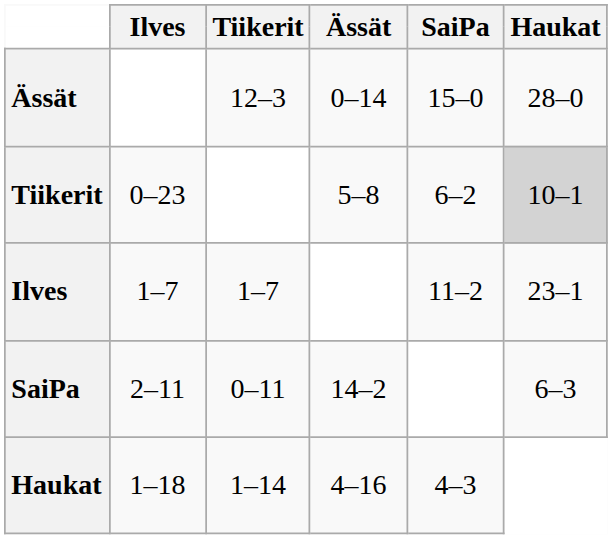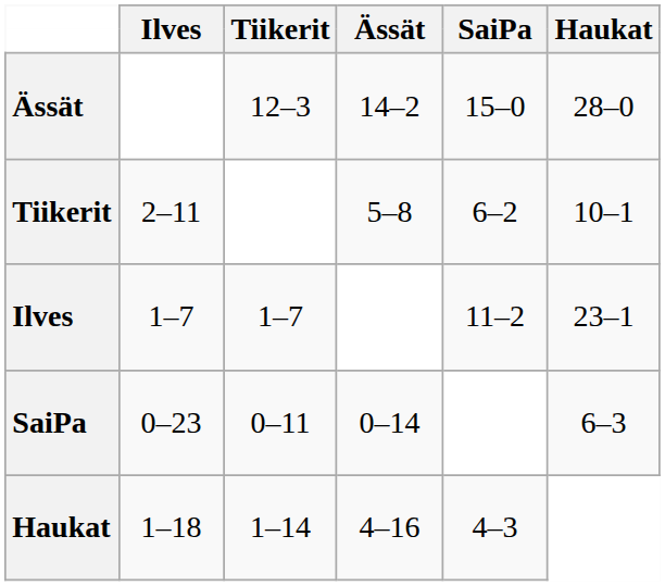row 3 | Ässät: 0–14 -> 14–2
row 4 | Ilves: 0–23 -> 2–11
row 4 | Haukat: lightgrey background -> no background
row 6 | Ilves: 2–11 -> 0–23
row 6 | Ässät: 14–2 -> 0–14
